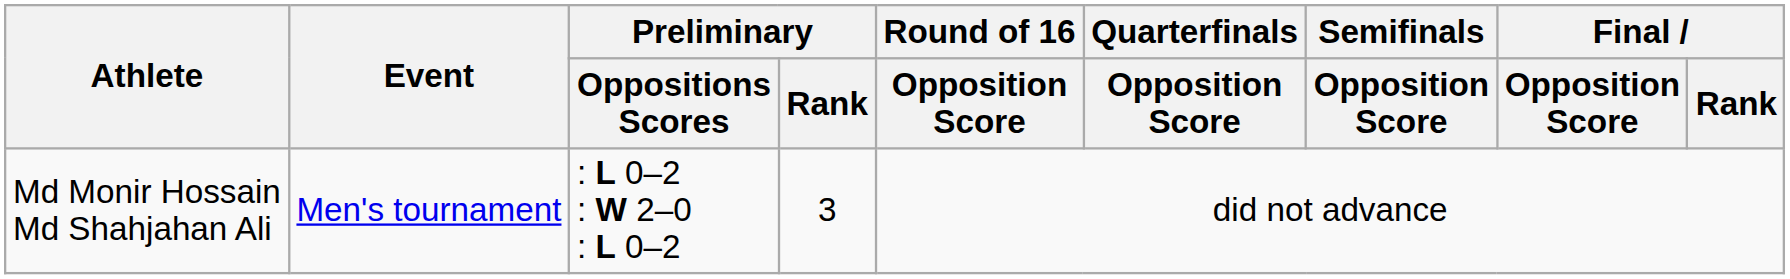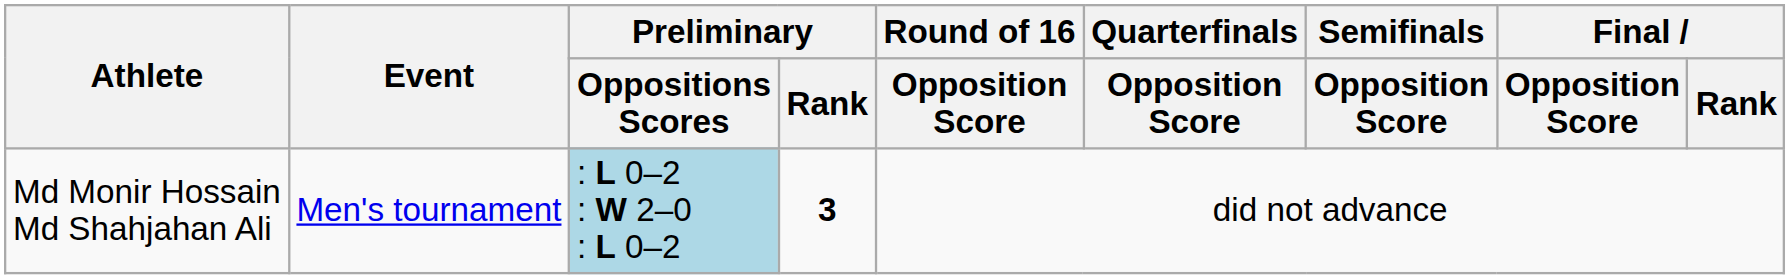Md Monir Hossain Md Shahjahan Ali | Preliminary / Oppositions Scores: no background -> lightblue background
Md Monir Hossain Md Shahjahan Ali | Preliminary / Rank: normal -> bold
